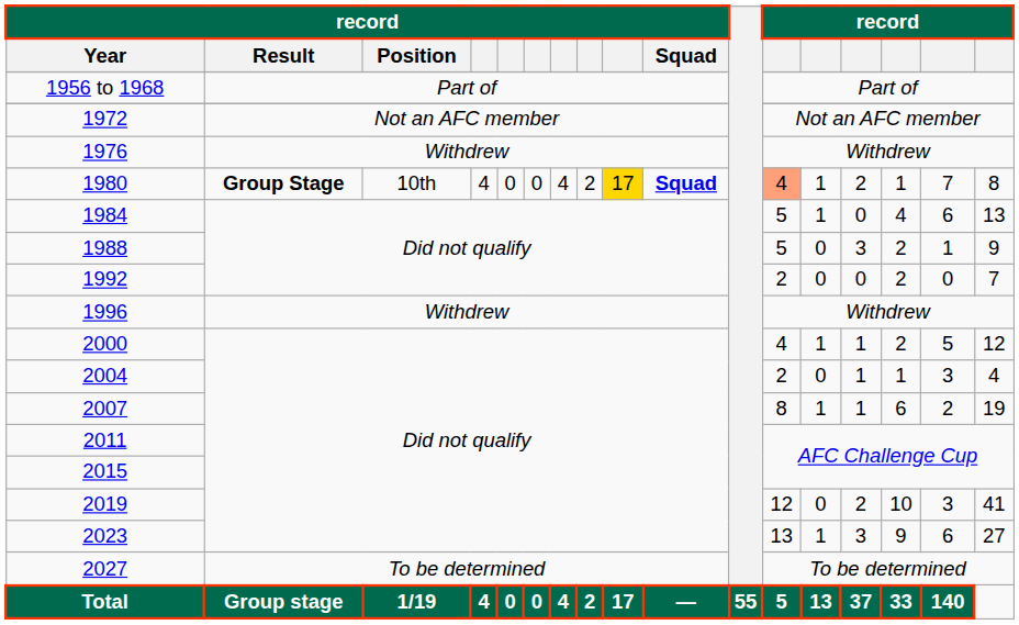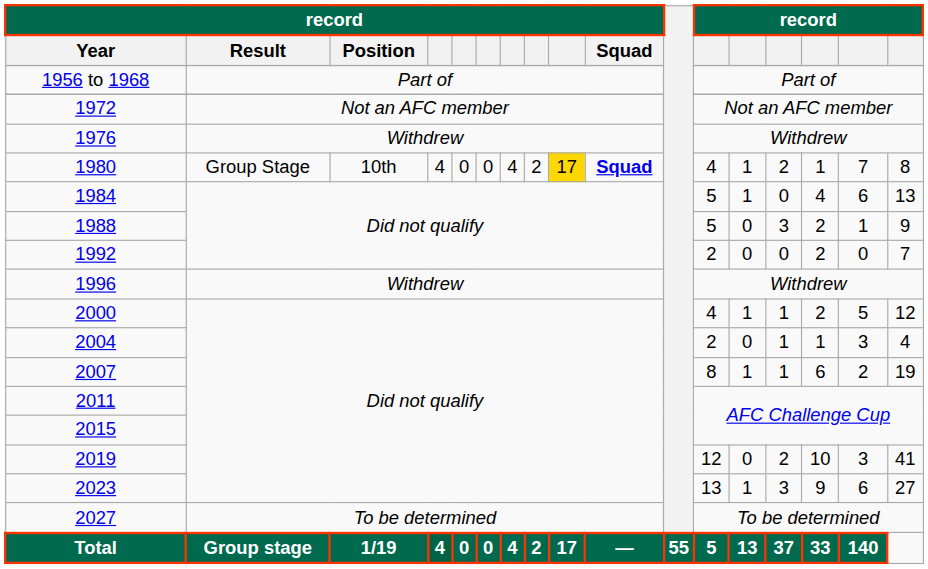1980 | record / Result: bold -> normal
1980 | column 12: lightsalmon background -> no background
